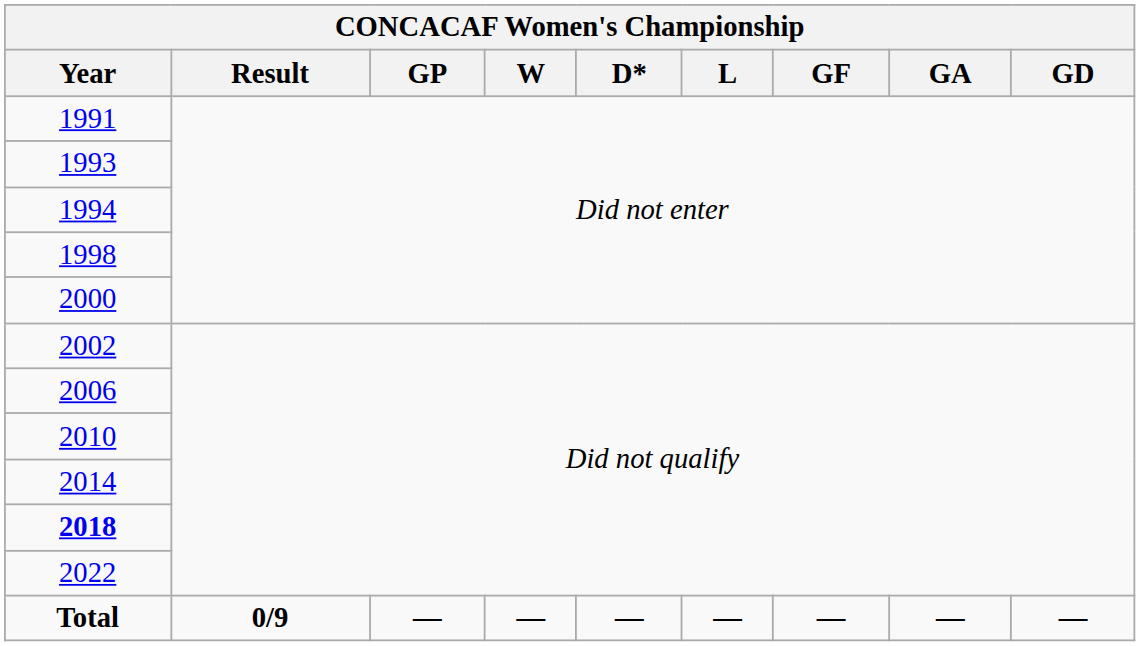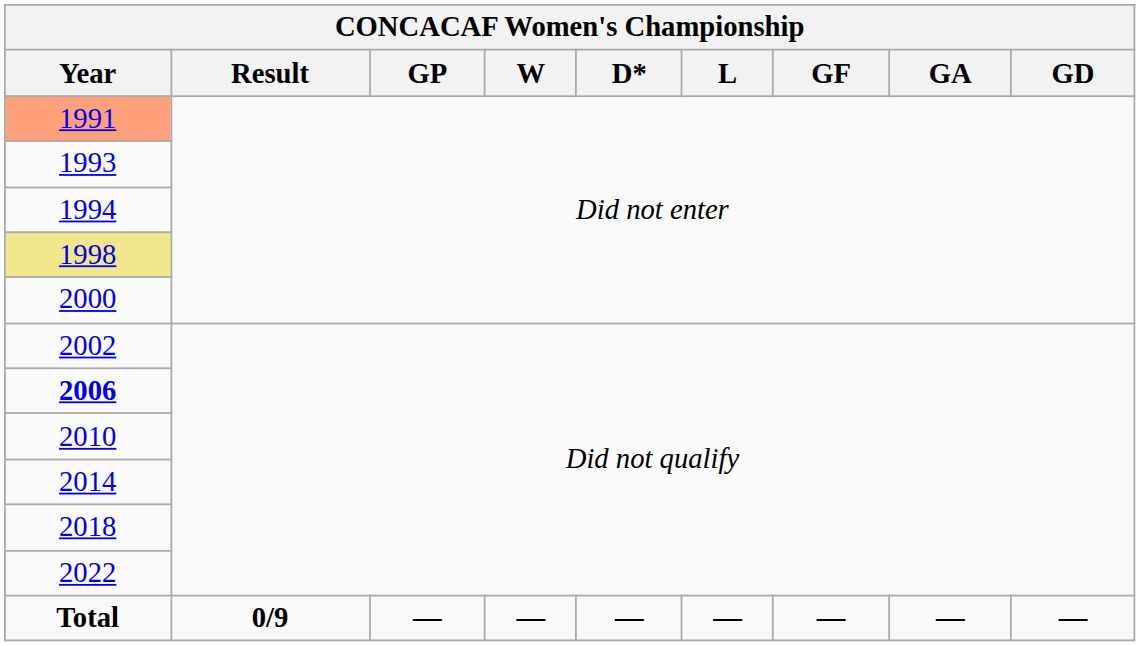1991 | Year: no background -> lightsalmon background
1998 | Year: no background -> khaki background
2006 | Year: normal -> bold
2018 | Year: bold -> normal
